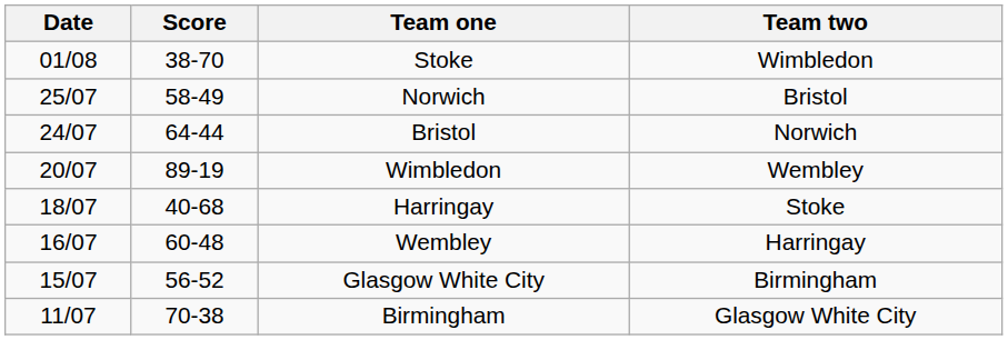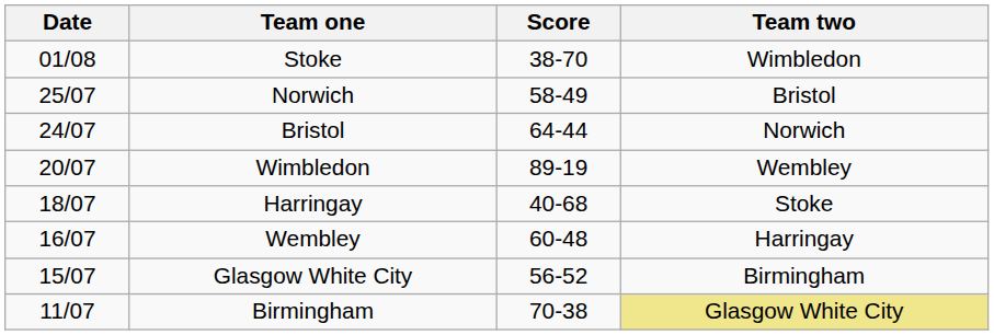columns swapped: Team one <-> Score
row 9 | Team two: no background -> khaki background
